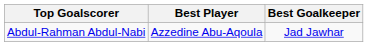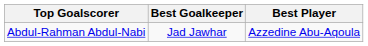columns swapped: Best Player <-> Best Goalkeeper
